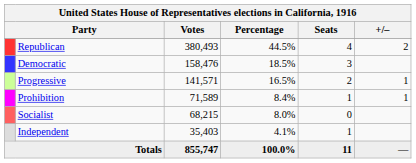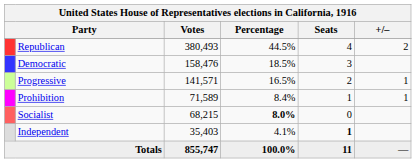Socialist | Percentage: normal -> bold
Independent | Seats: normal -> bold
